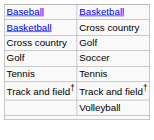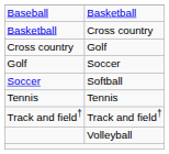+ row: Soccer | Softball
